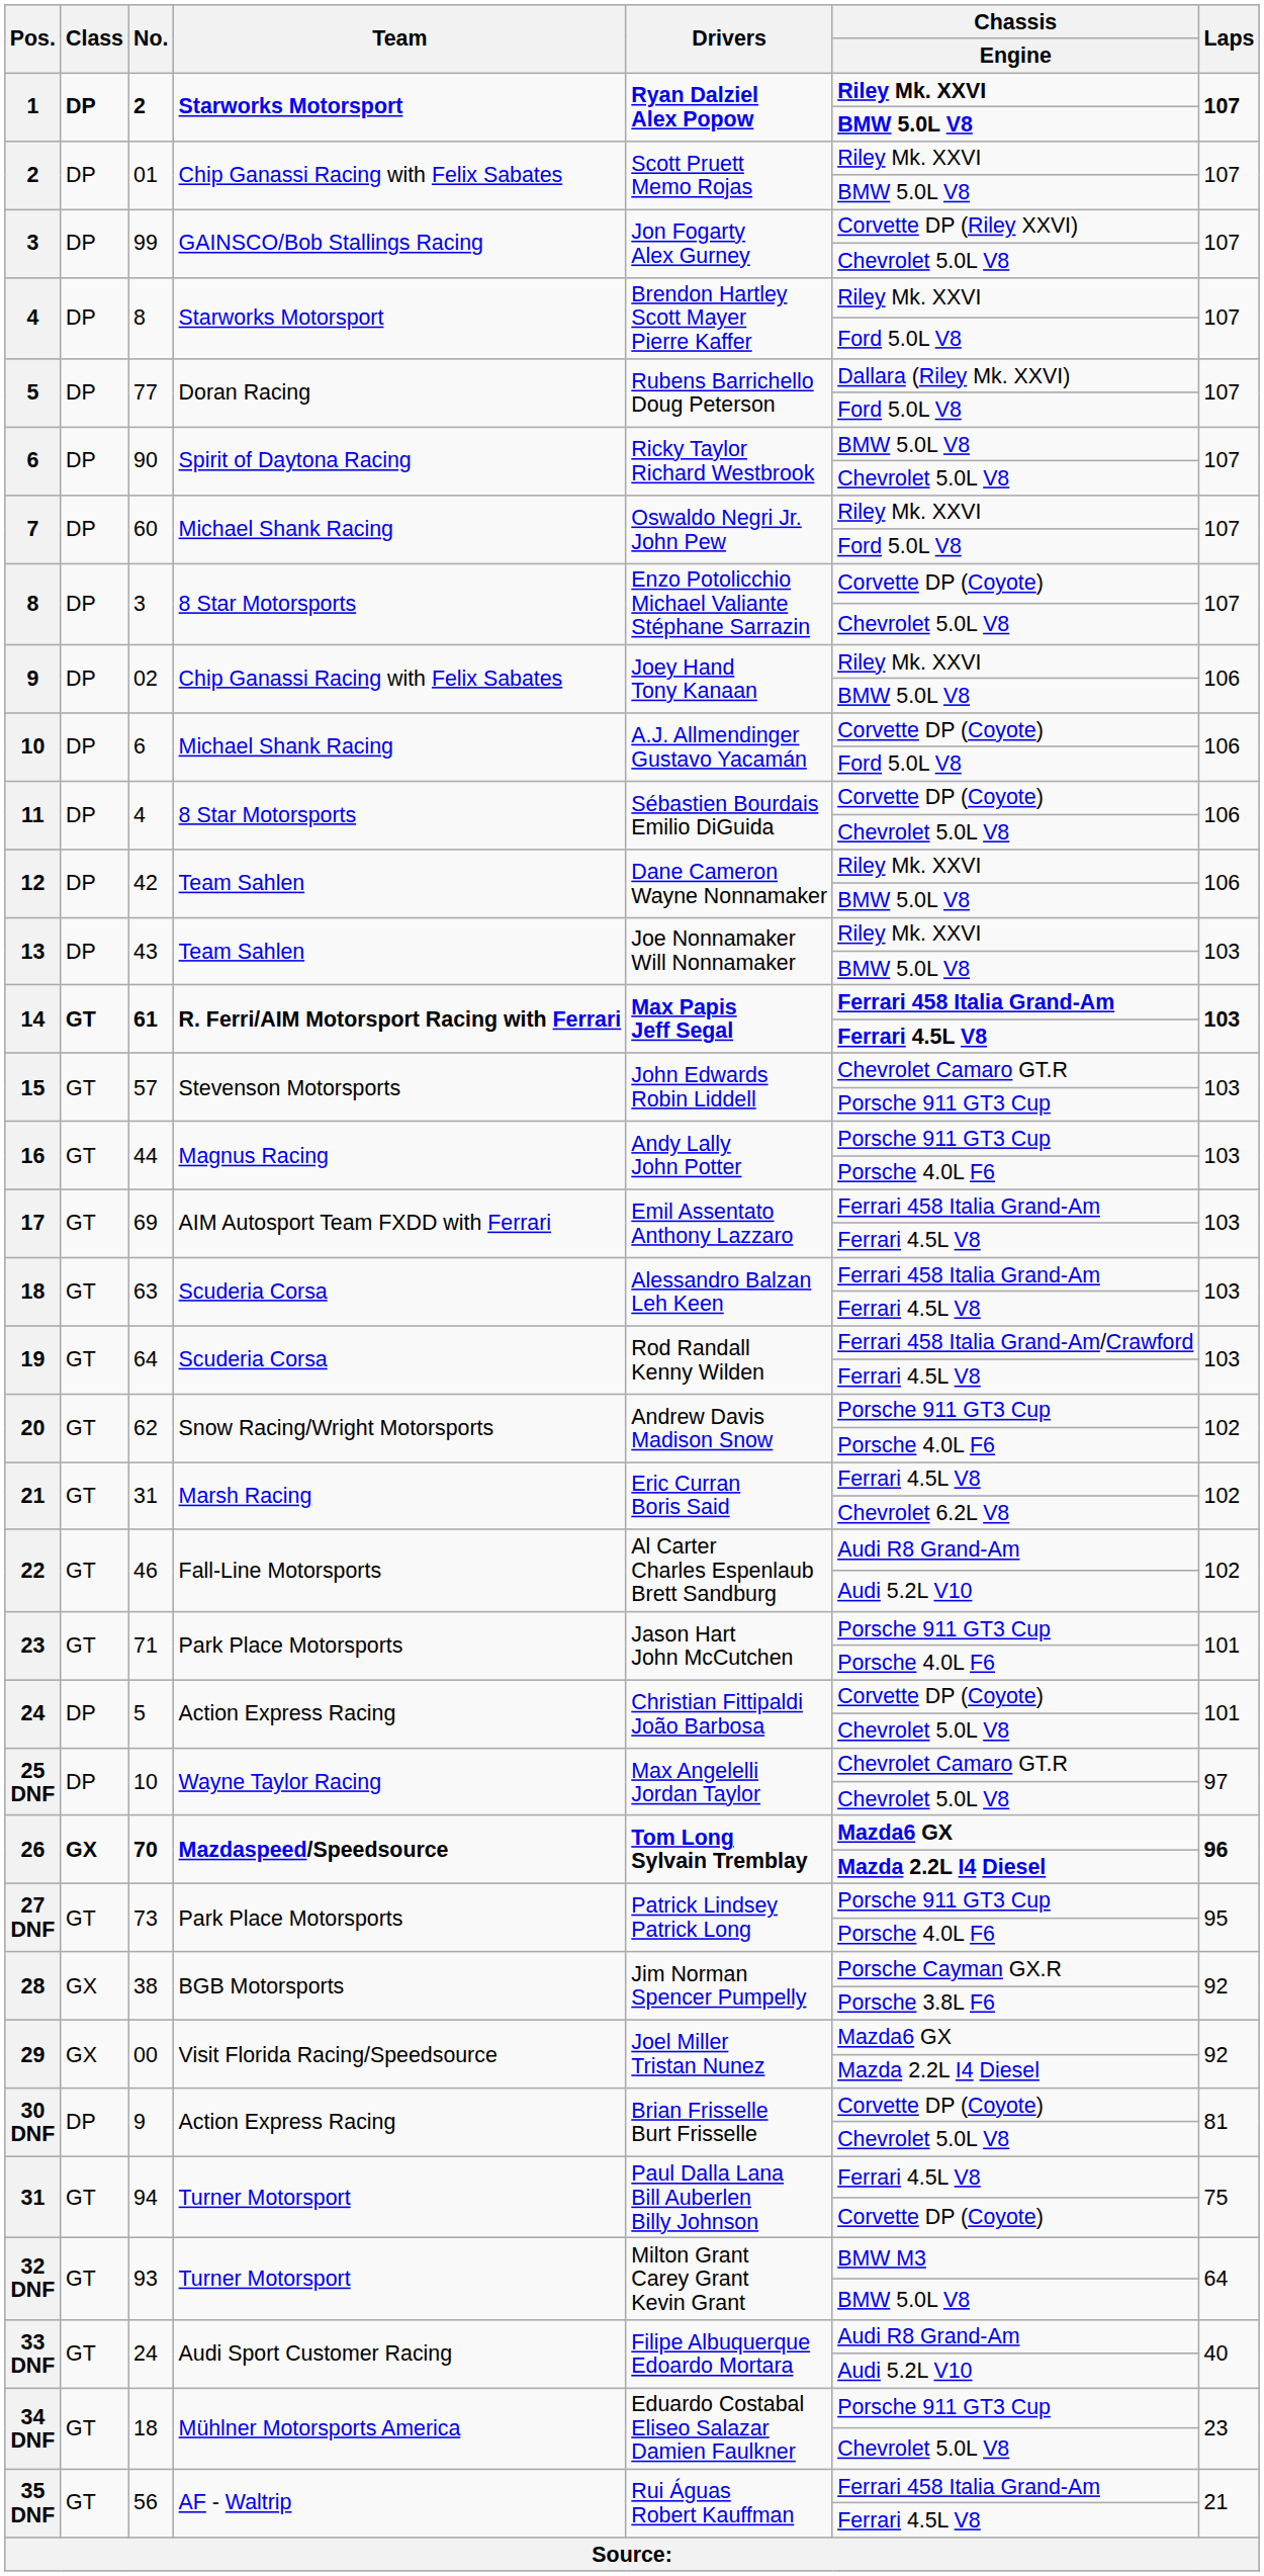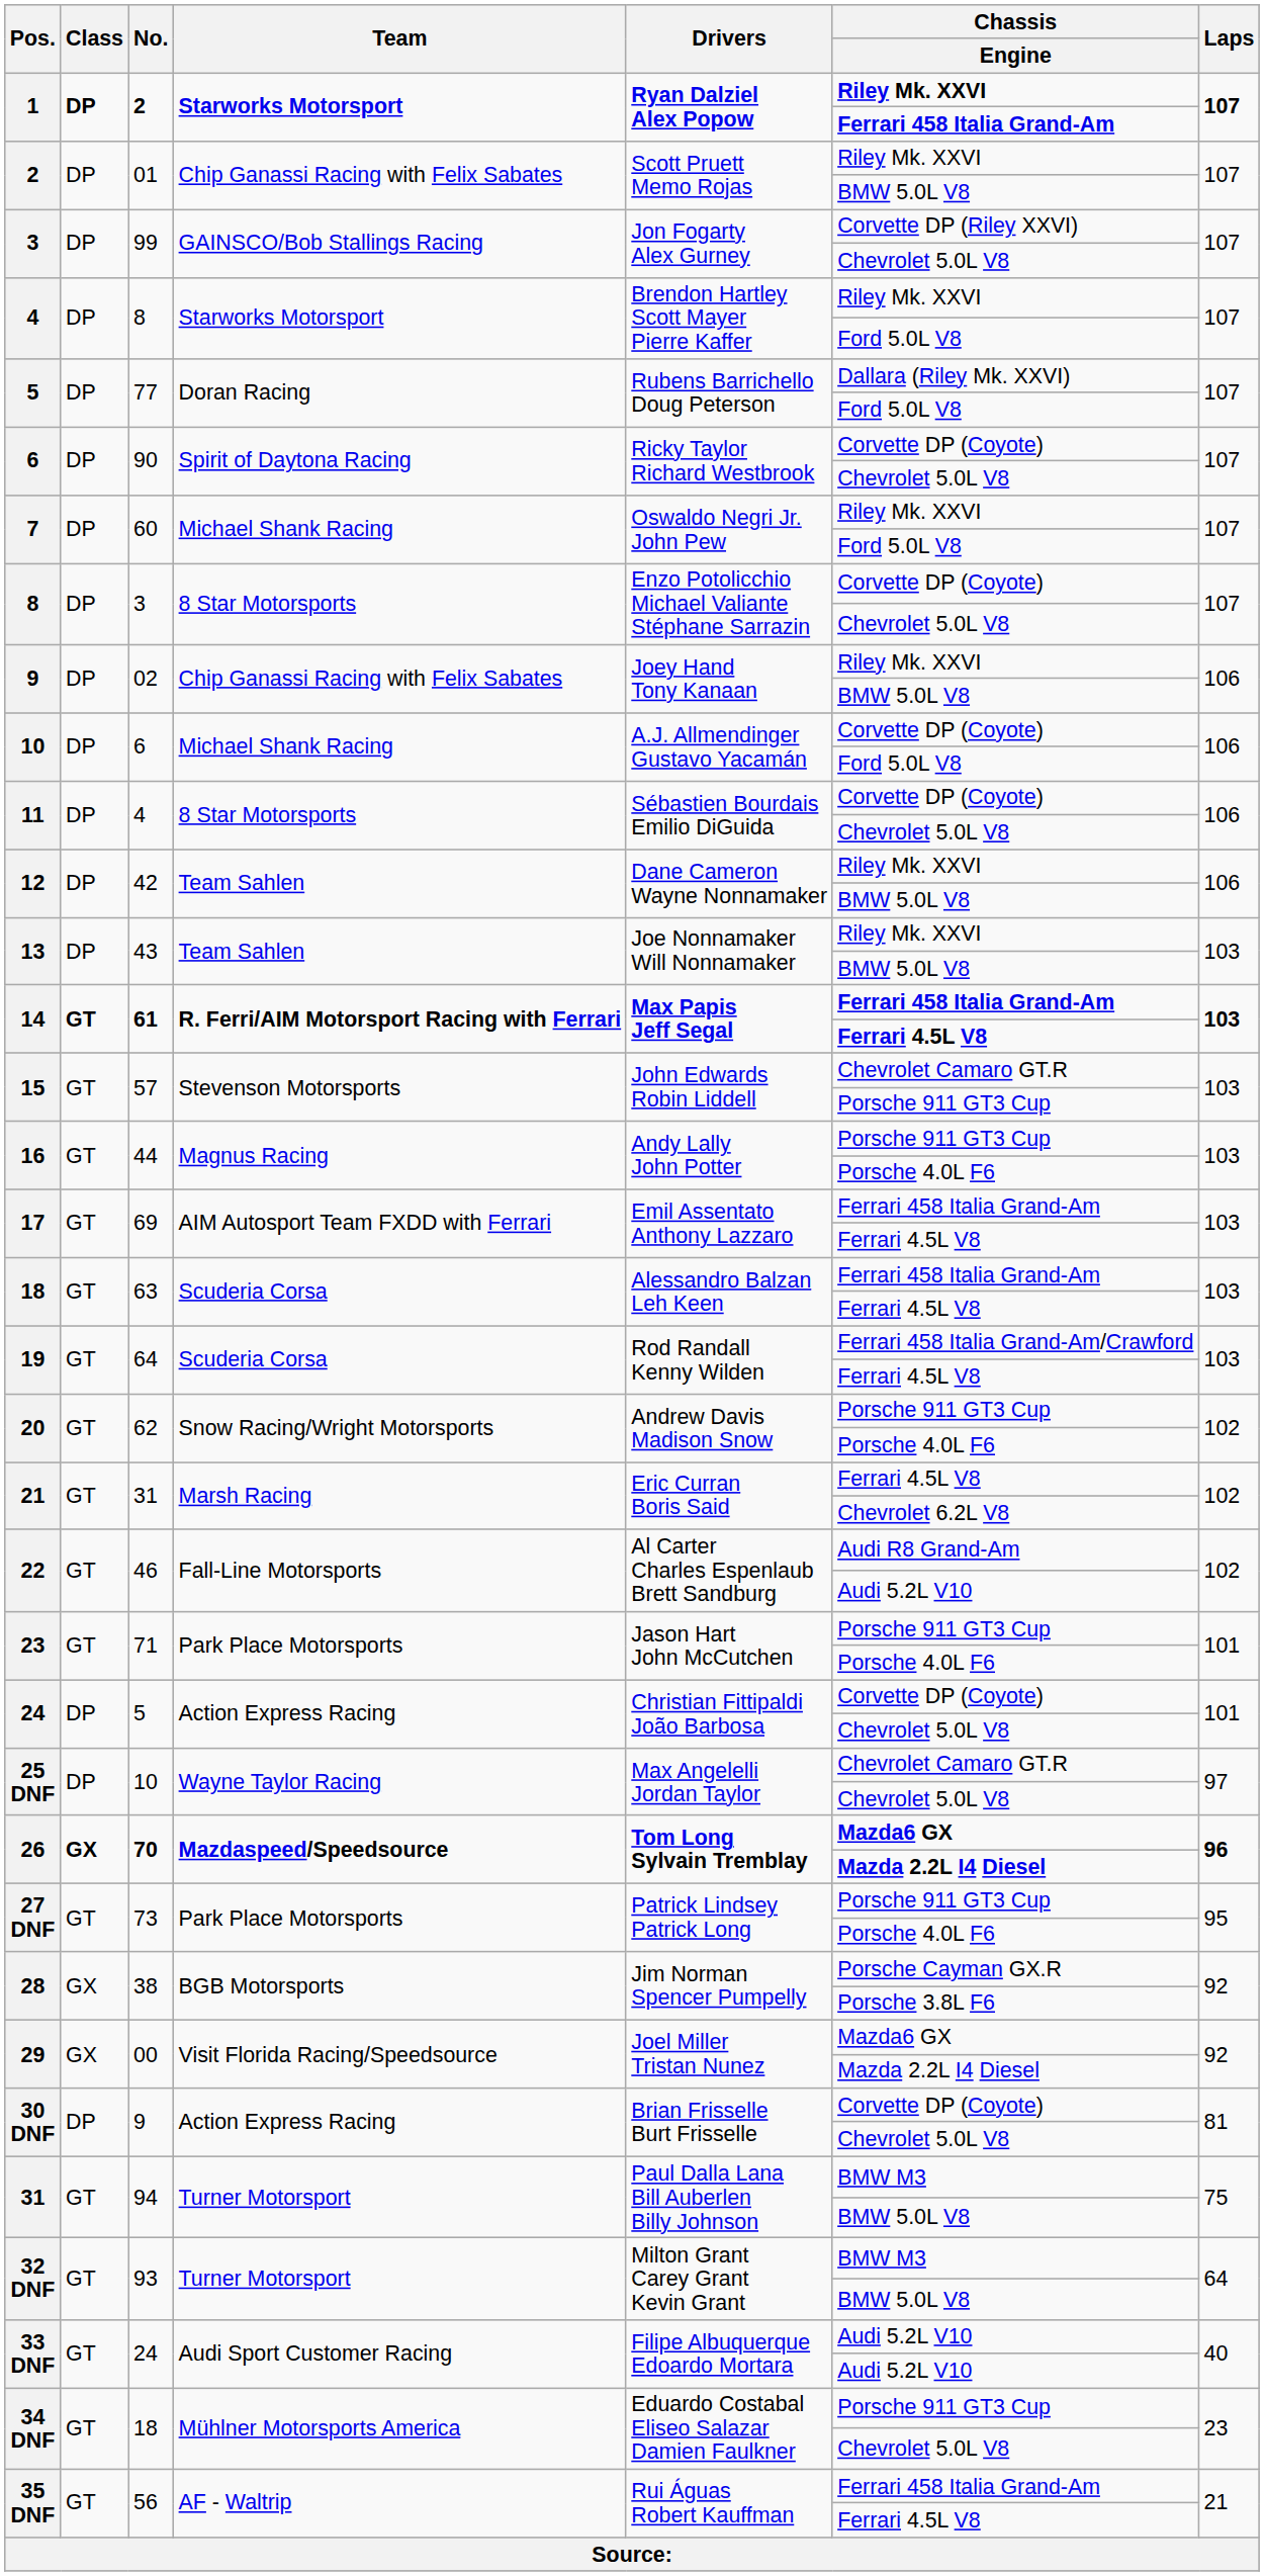row 4 | Chassis / Engine: BMW 5.0L V8 -> Ferrari 458 Italia Grand-Am
row 13 | Chassis / Engine: BMW 5.0L V8 -> Corvette DP (Coyote)
row 63 | Chassis / Engine: Ferrari 4.5L V8 -> BMW M3
row 64 | Chassis / Engine: Corvette DP (Coyote) -> BMW 5.0L V8
row 67 | Chassis / Engine: Audi R8 Grand-Am -> Audi 5.2L V10
